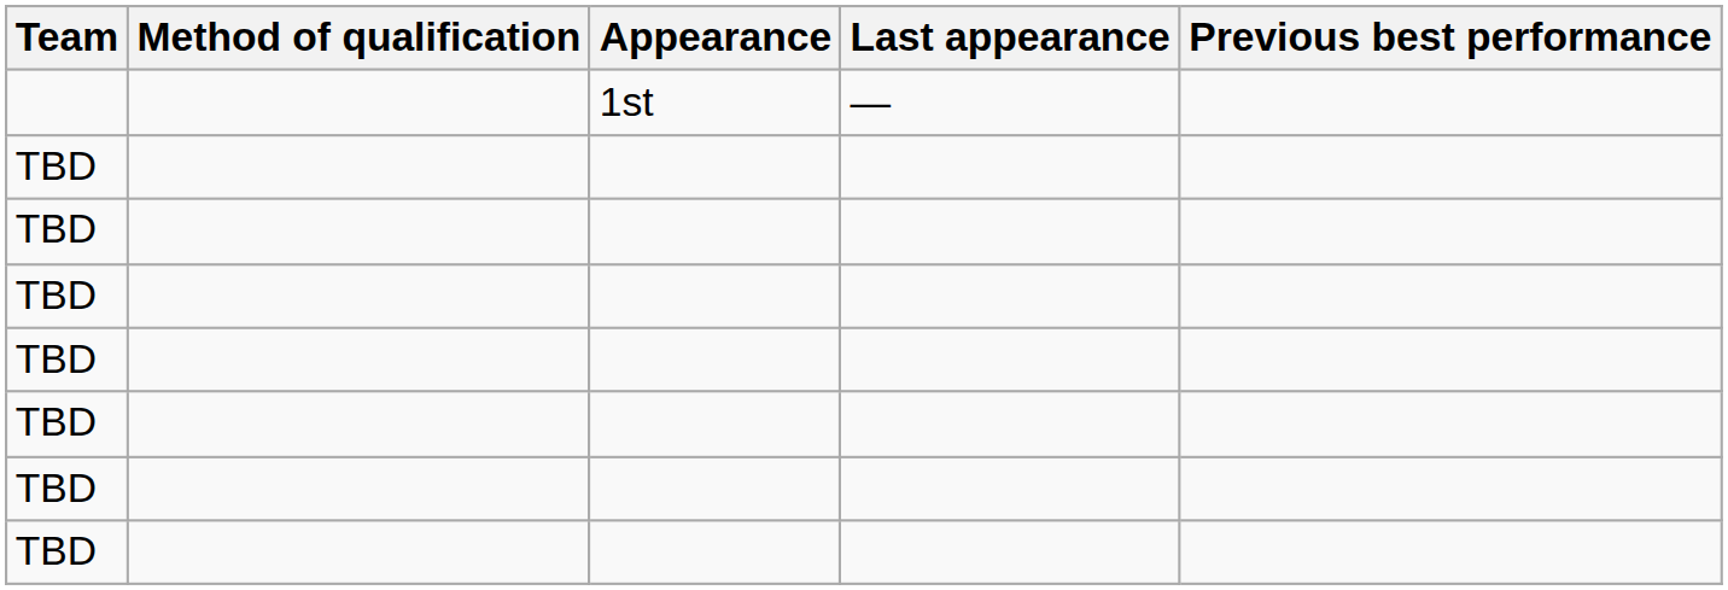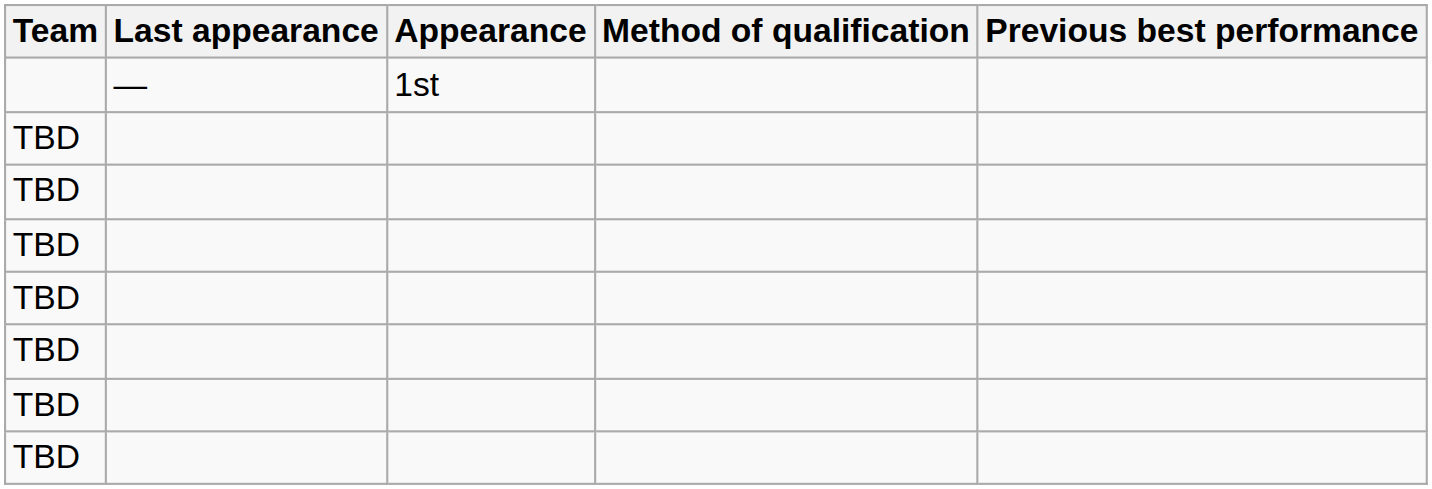columns swapped: Method of qualification <-> Last appearance
